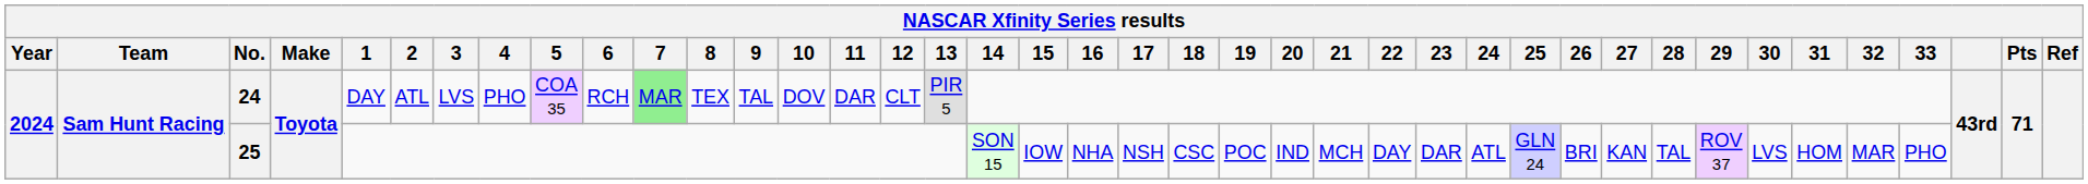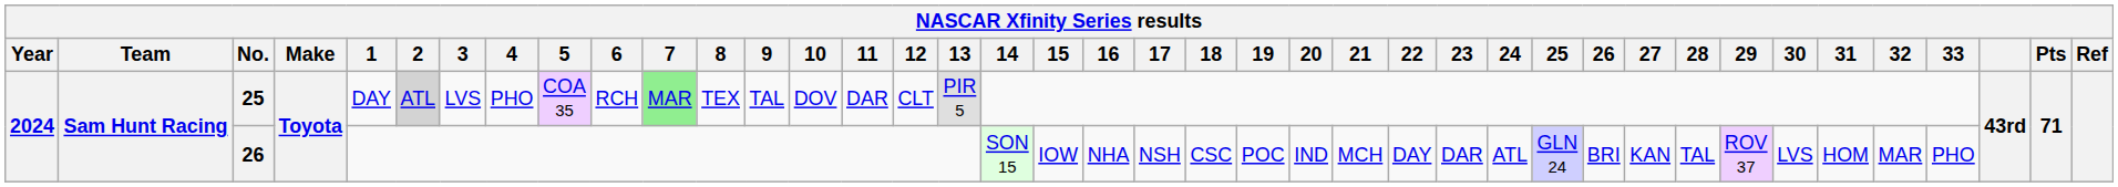row 3 | No.: 24 -> 25
row 3 | 2: no background -> lightgrey background
row 4 | No.: 25 -> 26
